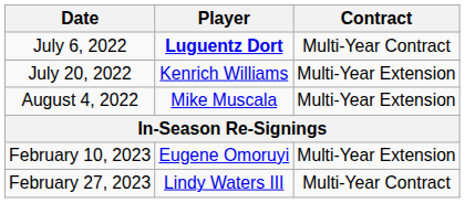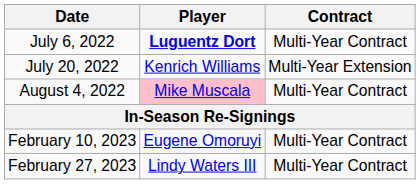August 4, 2022 | Player: no background -> pink background
August 4, 2022 | Contract: Multi-Year Extension -> Multi-Year Contract
February 10, 2023 | Contract: Multi-Year Extension -> Multi-Year Contract
